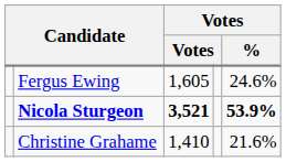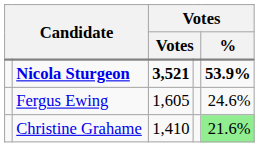rows swapped: Nicola Sturgeon <-> Fergus Ewing
Christine Grahame | Votes / %: no background -> lightgreen background
